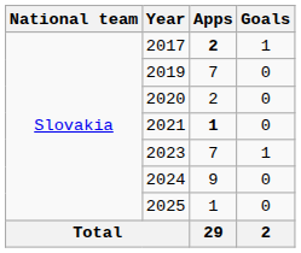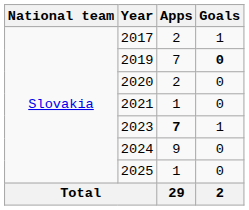2017 | Apps: bold -> normal
2019 | Goals: normal -> bold
2021 | Apps: bold -> normal
2023 | Apps: normal -> bold
